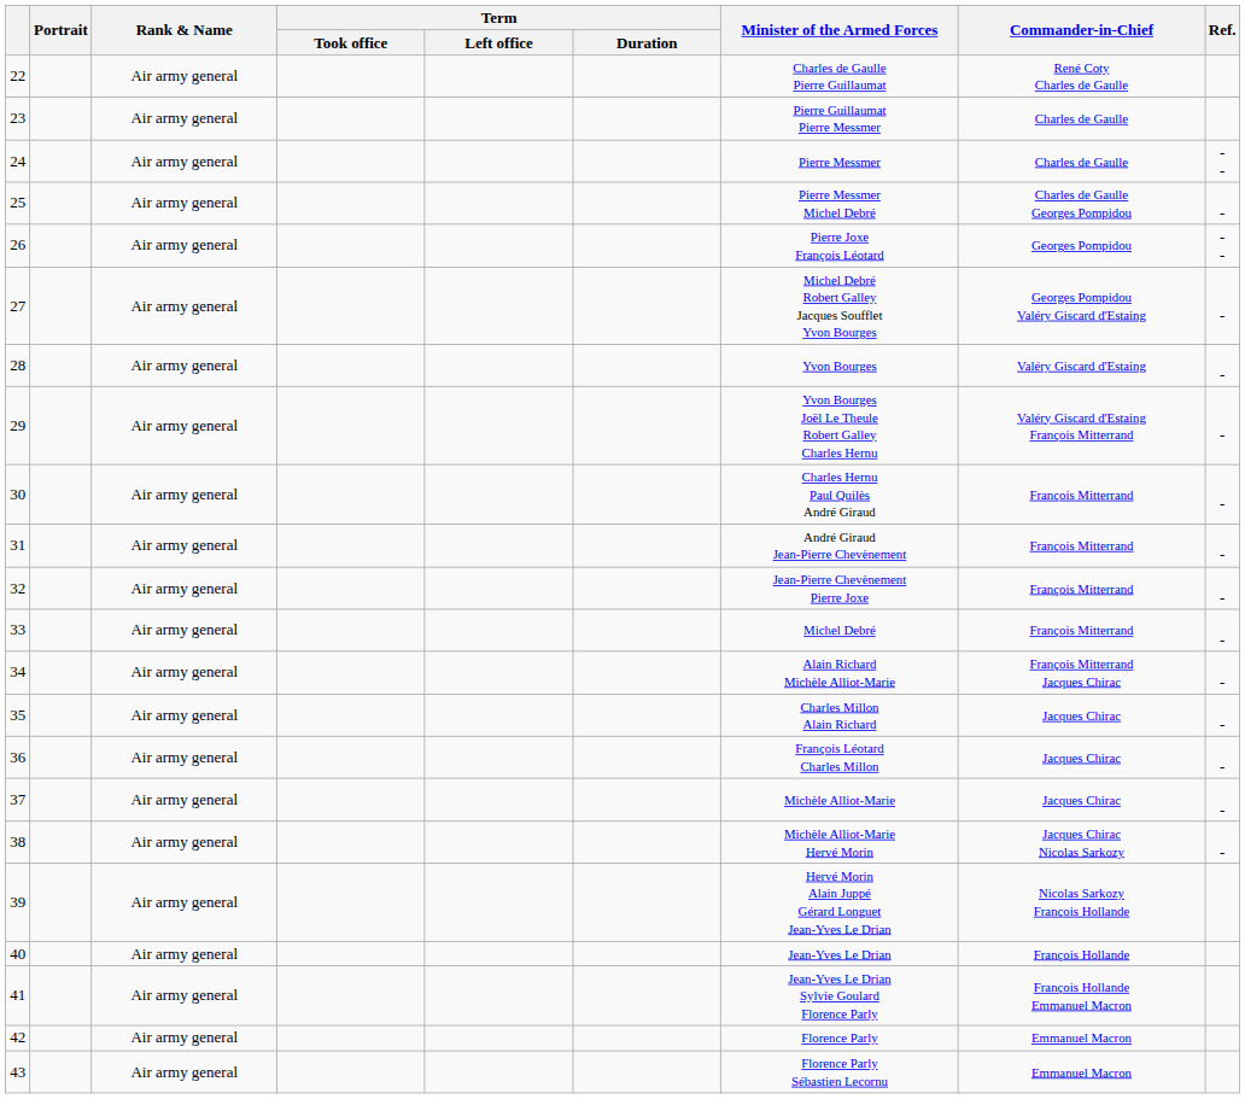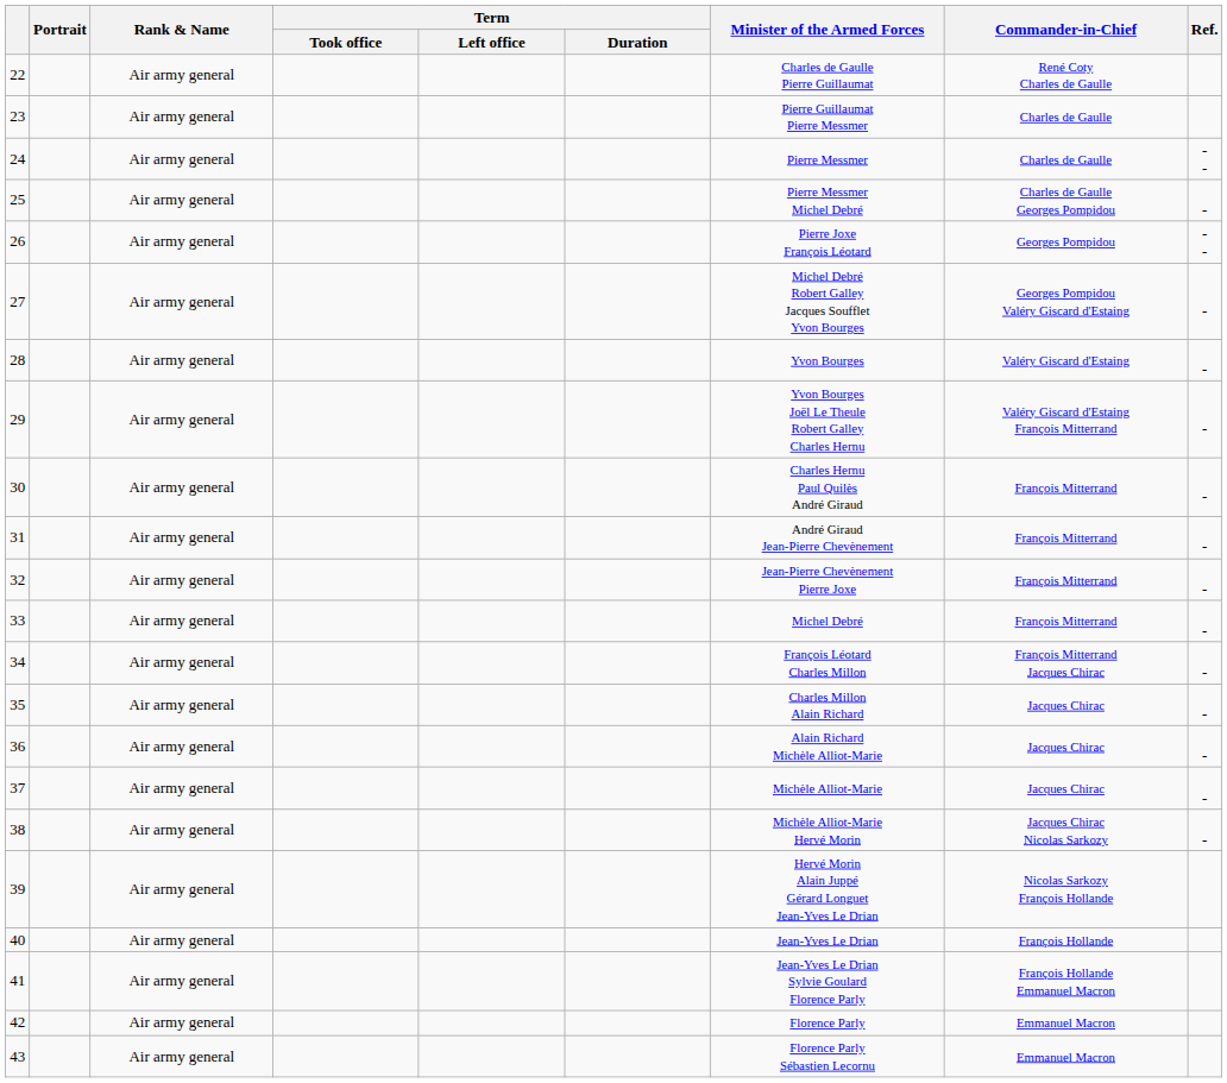34 | Minister of the Armed Forces: Alain Richard Michèle Alliot-Marie -> François Léotard Charles Millon
36 | Minister of the Armed Forces: François Léotard Charles Millon -> Alain Richard Michèle Alliot-Marie
